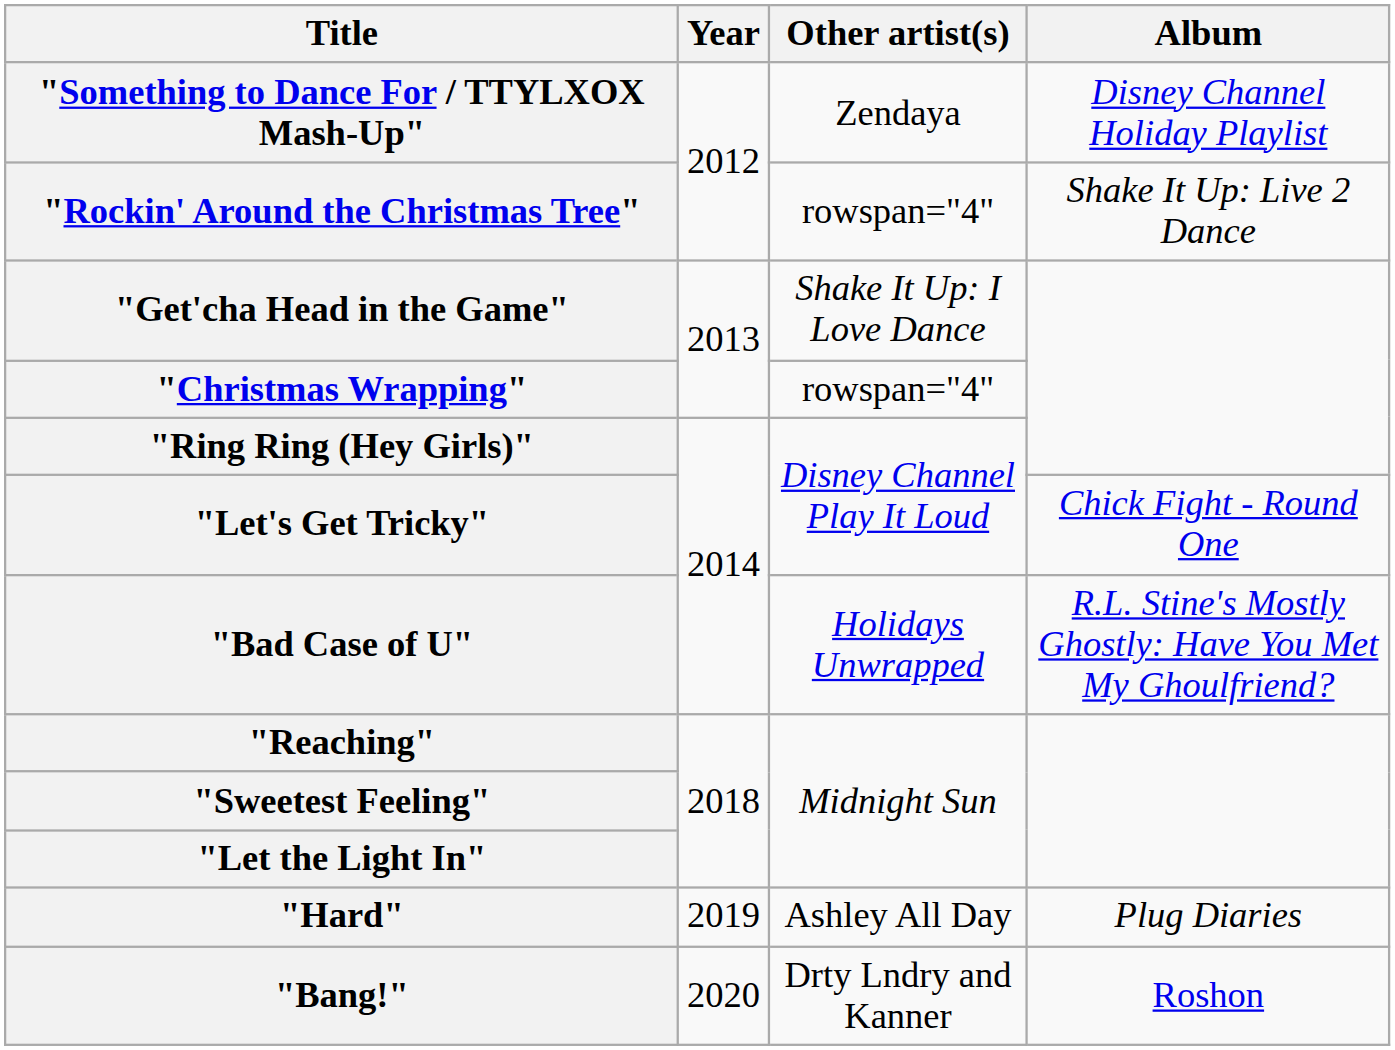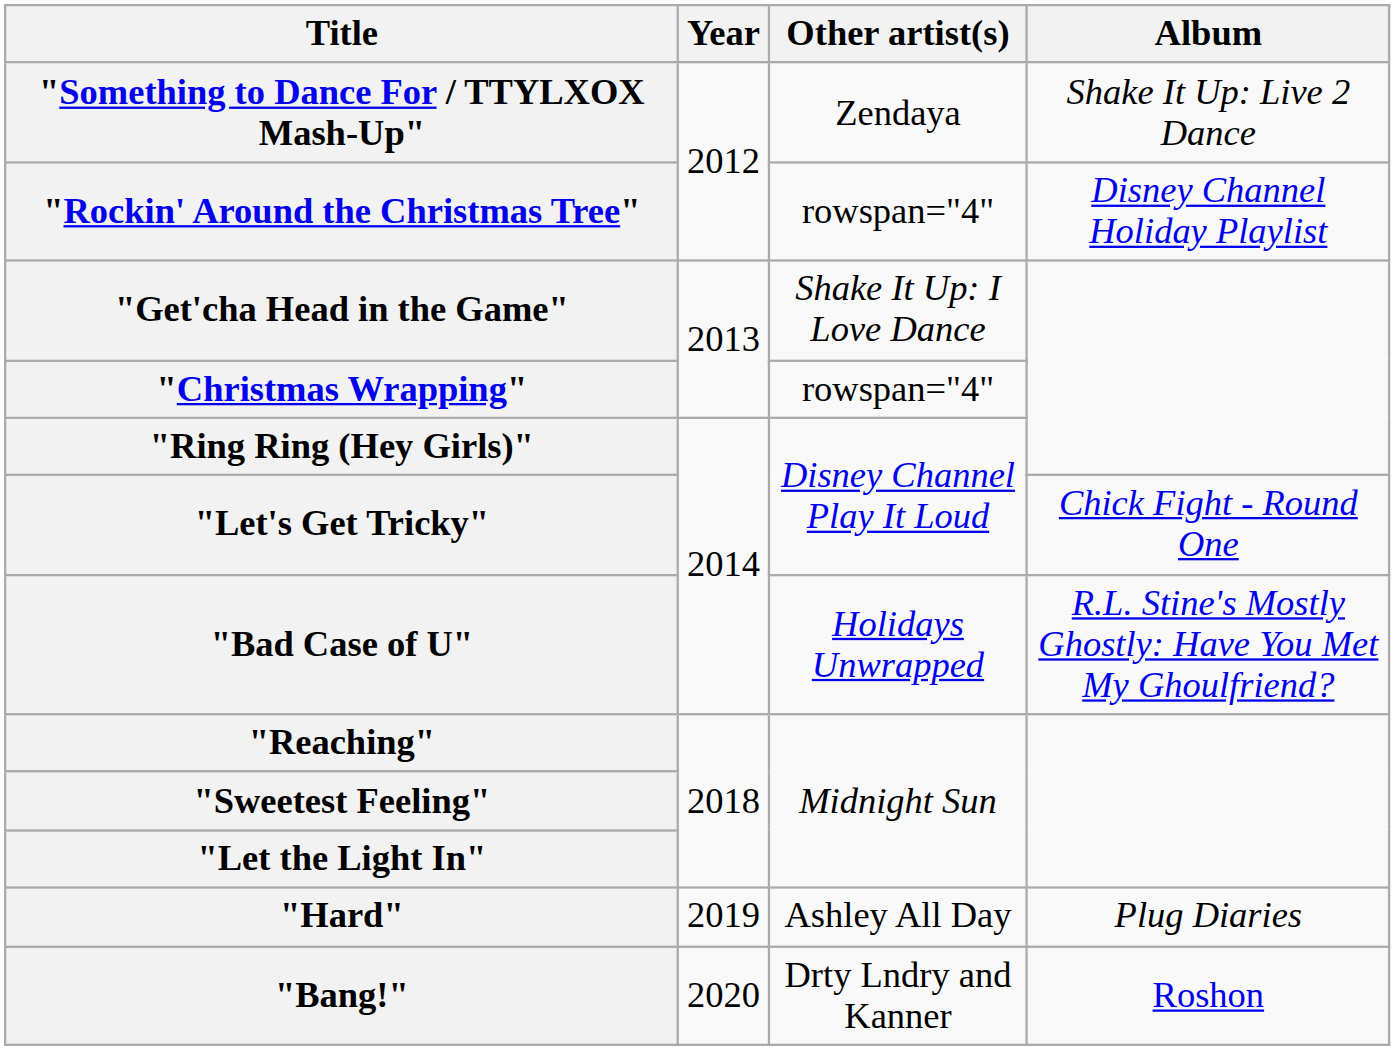"Something to Dance For / TTYLXOX Mash-Up" | Album: Disney Channel Holiday Playlist -> Shake It Up: Live 2 Dance
"Rockin' Around the Christmas Tree" | Album: Shake It Up: Live 2 Dance -> Disney Channel Holiday Playlist
